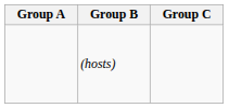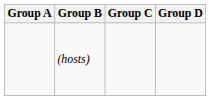+ column: Group D
